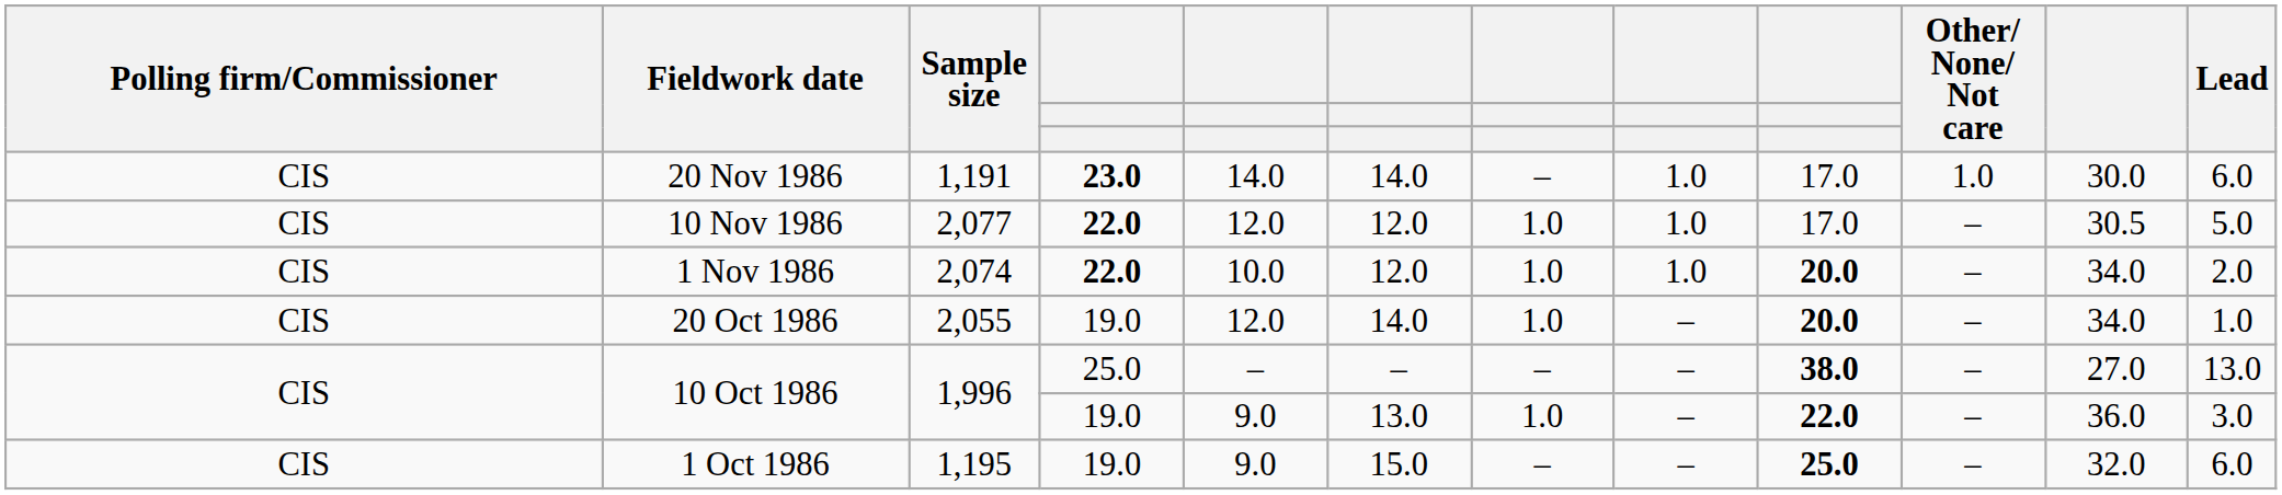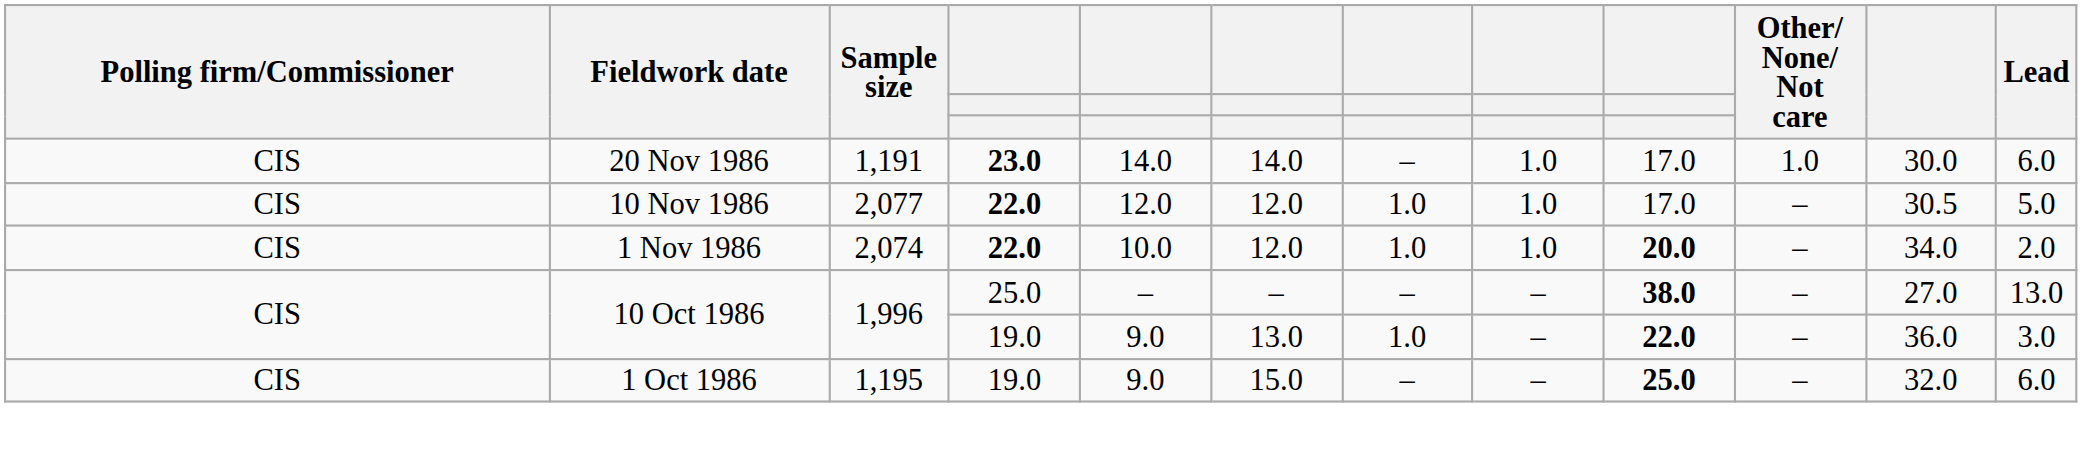- row: CIS | 20 Oct 1986 | 2,055 | 19.0 | 12.0 | 14.0 | 1.0 | – | 20.0 | – | 34.0 | 1.0
